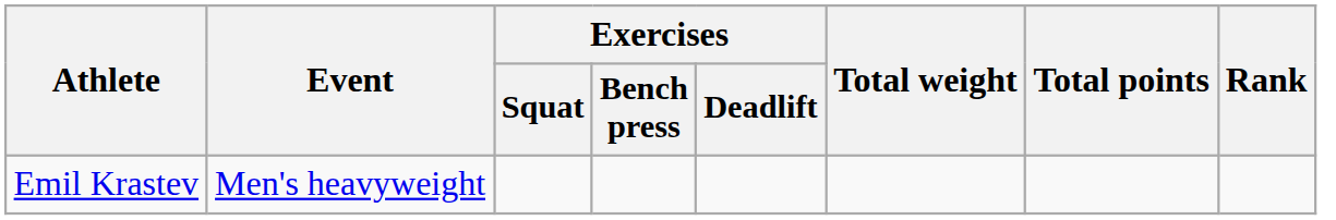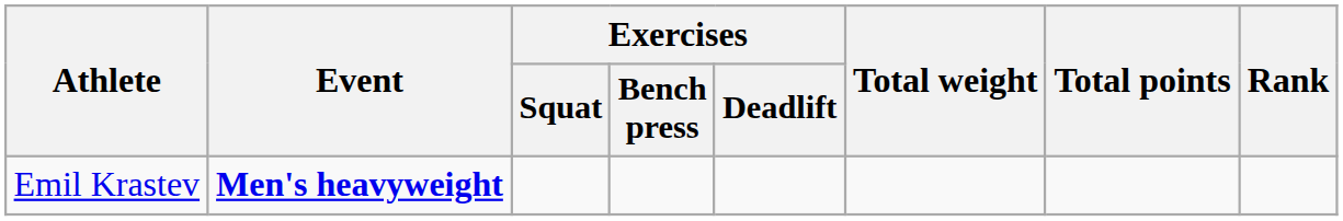Emil Krastev | Event: normal -> bold
